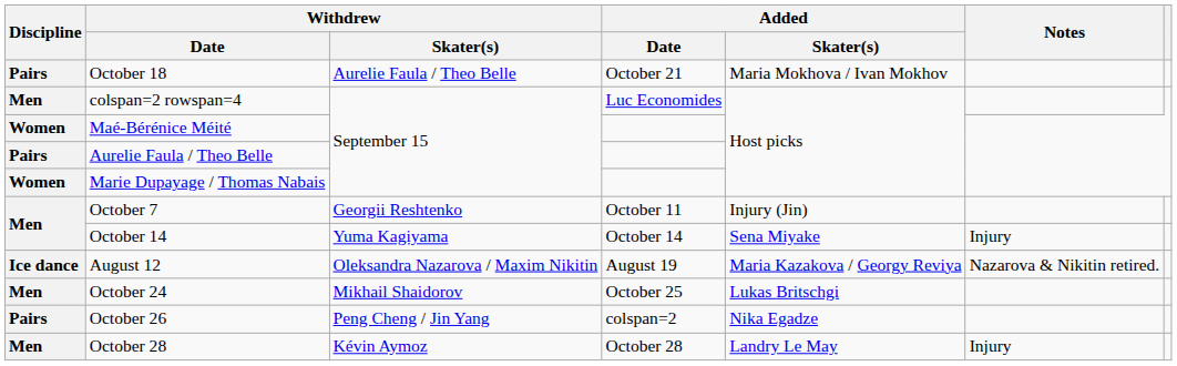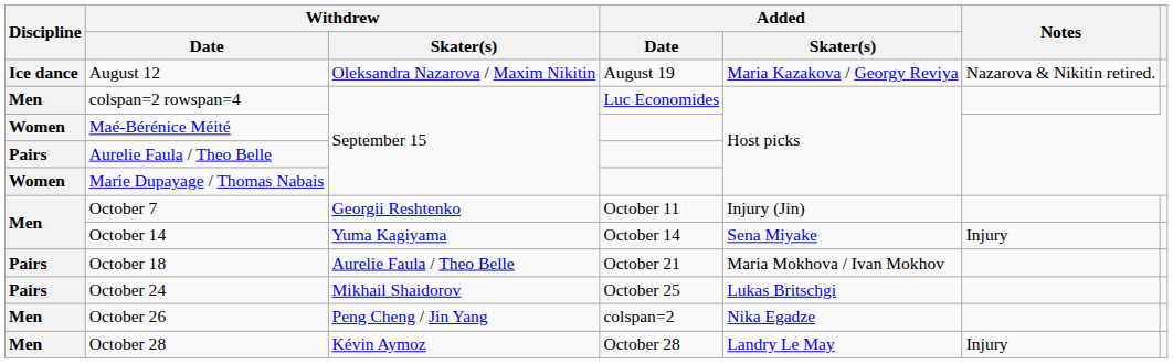rows swapped: August 12 <-> October 18
October 24 | Discipline: Men -> Pairs
October 26 | Discipline: Pairs -> Men
